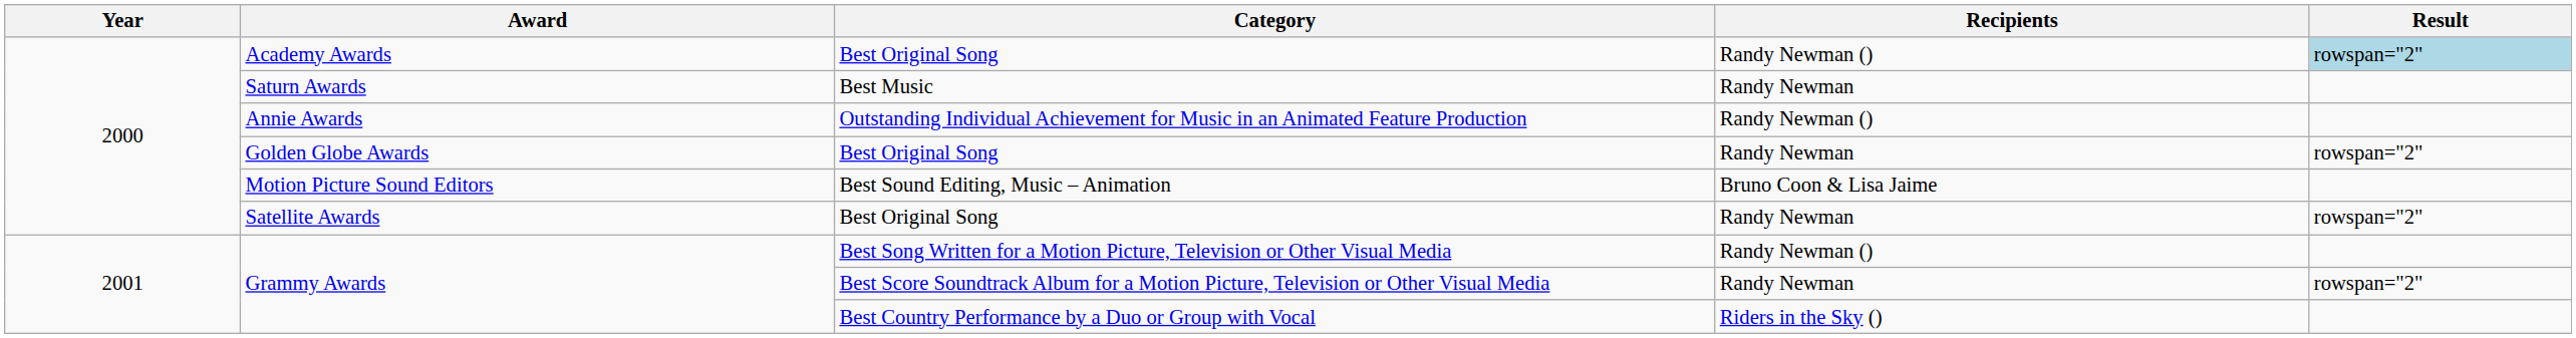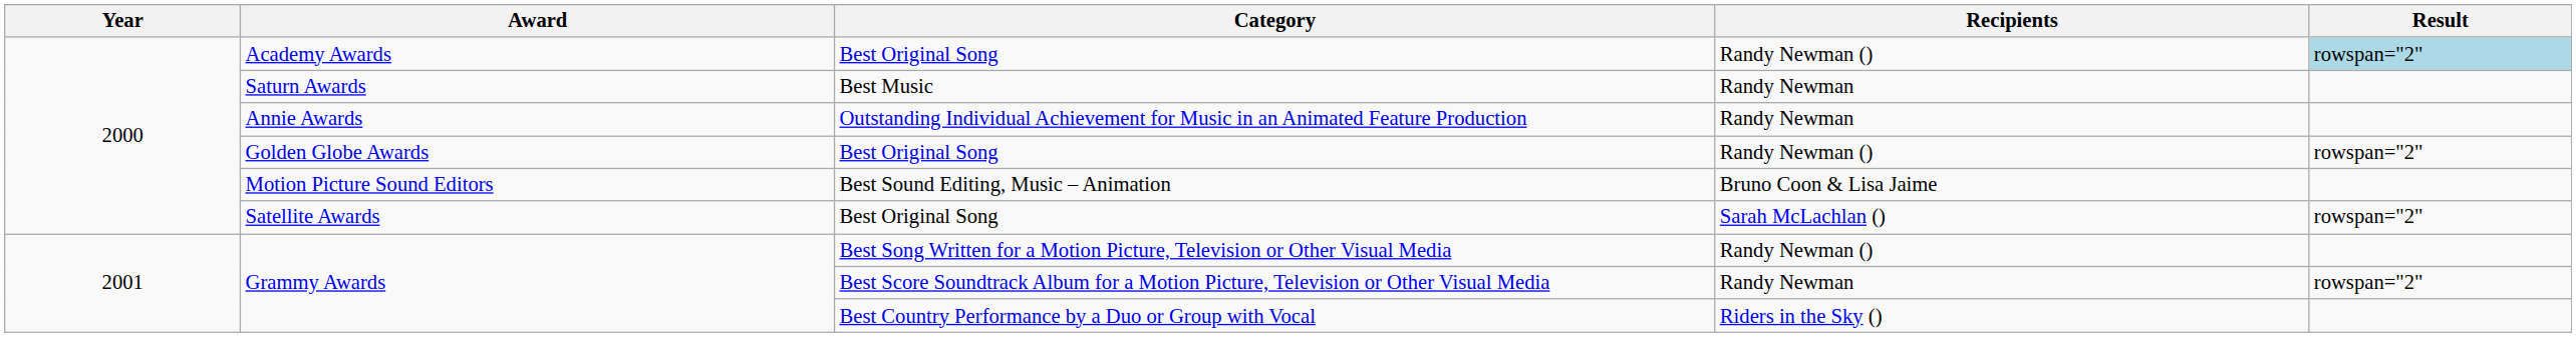Annie Awards | Recipients: Randy Newman () -> Randy Newman
Golden Globe Awards | Recipients: Randy Newman -> Randy Newman ()
Satellite Awards | Recipients: Randy Newman -> Sarah McLachlan ()
